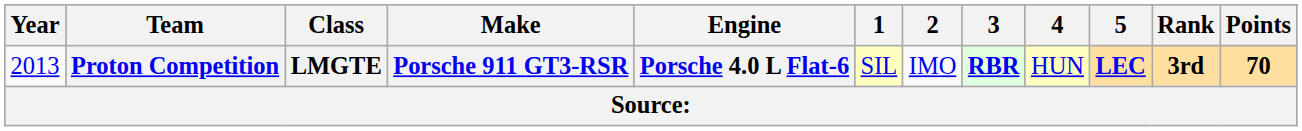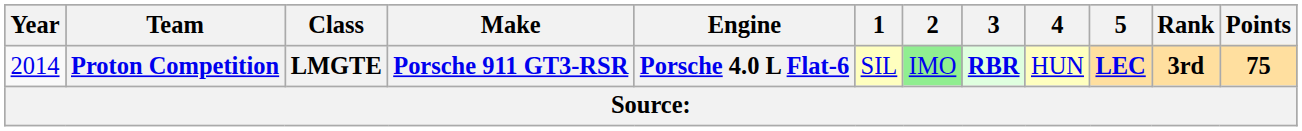Proton Competition | Year: 2013 -> 2014
Proton Competition | 2: no background -> lightgreen background
Proton Competition | Points: 70 -> 75
